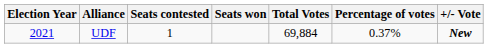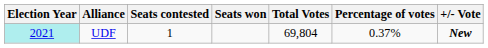UDF | Election Year: no background -> paleturquoise background
UDF | Total Votes: 69,884 -> 69,804
